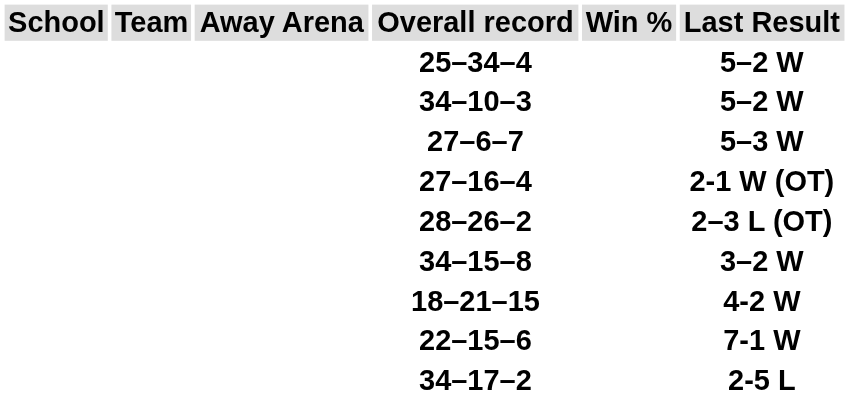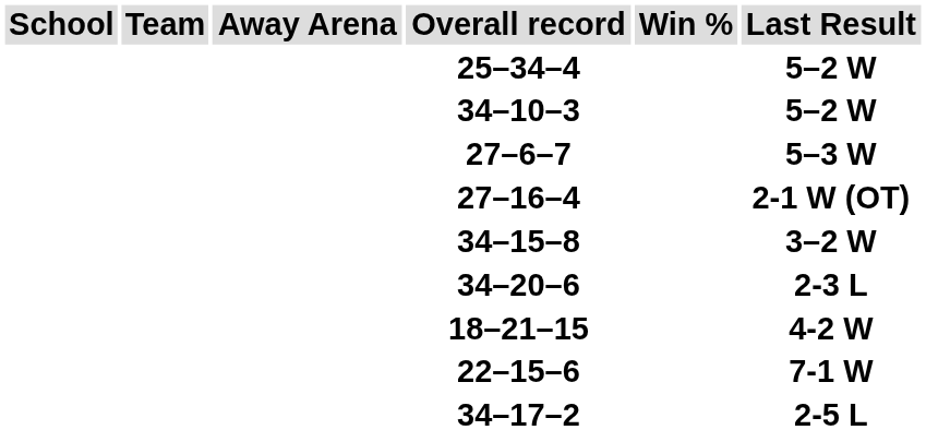- row: 28–26–2 | 2–3 L (OT)
+ row: 34–20–6 | 2-3 L
